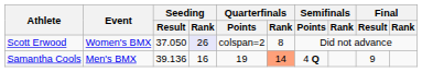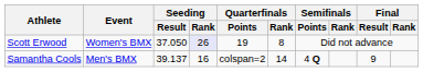Scott Erwood | Quarterfinals / Points: colspan=2 -> 19
Samantha Cools | Seeding / Result: 39.136 -> 39.137
Samantha Cools | Quarterfinals / Points: 19 -> colspan=2
Samantha Cools | Quarterfinals / Rank: lightsalmon background -> no background
